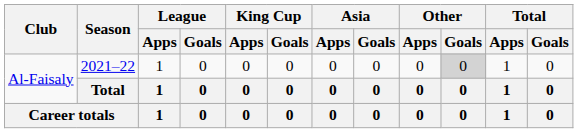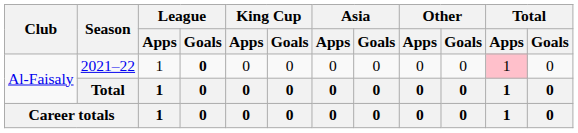Al-Faisaly / 2021–22 | League / Goals: normal -> bold
Al-Faisaly / 2021–22 | Other / Goals: lightgrey background -> no background
Al-Faisaly / 2021–22 | Total / Apps: no background -> pink background
